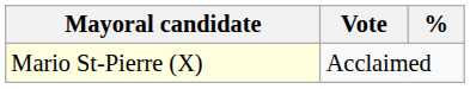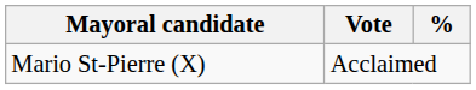Mario St-Pierre (X) | Mayoral candidate: lightyellow background -> no background
